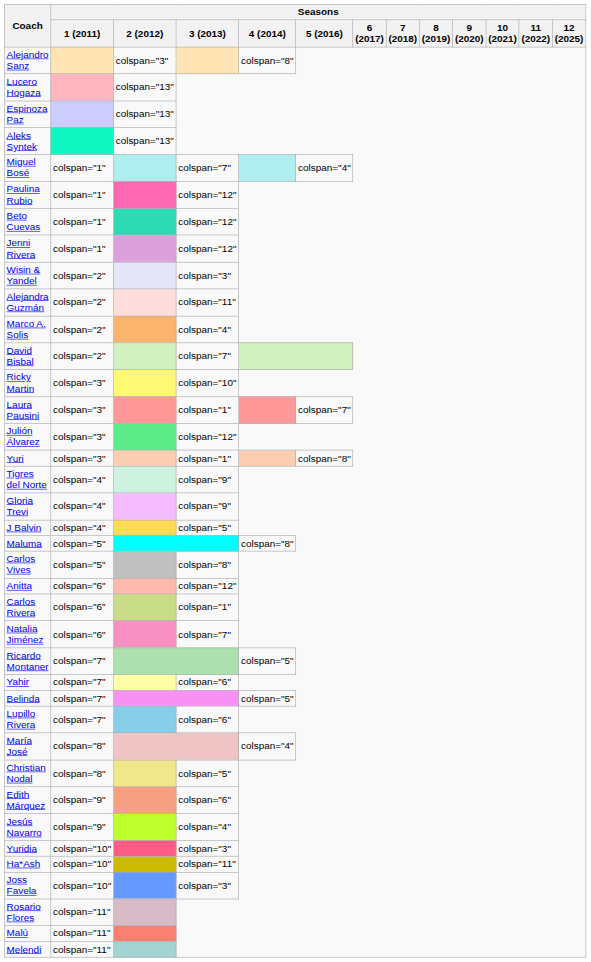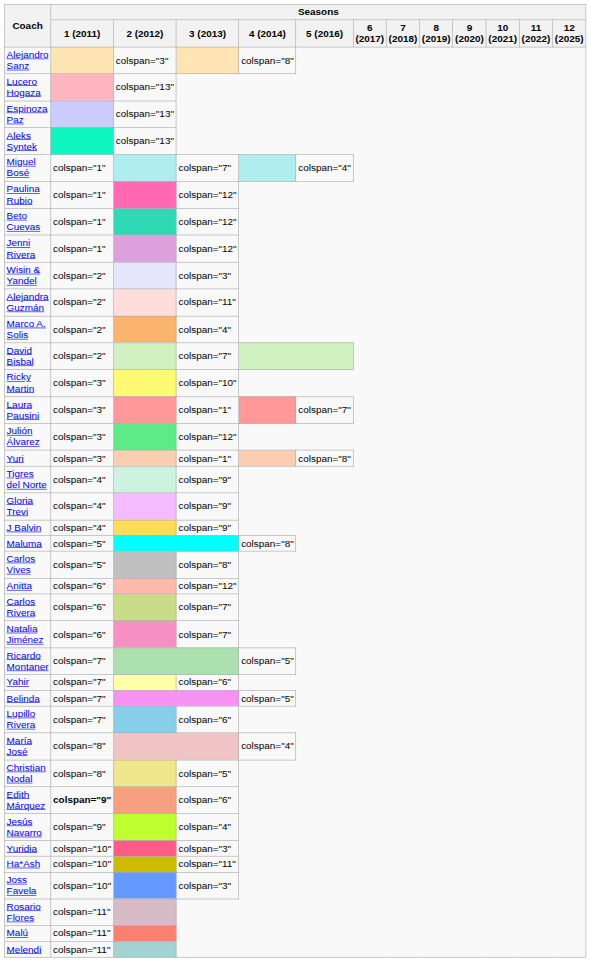J Balvin | Seasons / 3 (2013): colspan="5" -> colspan="9"
Carlos Rivera | Seasons / 3 (2013): colspan="1" -> colspan="7"
Edith Márquez | Seasons / 1 (2011): normal -> bold
